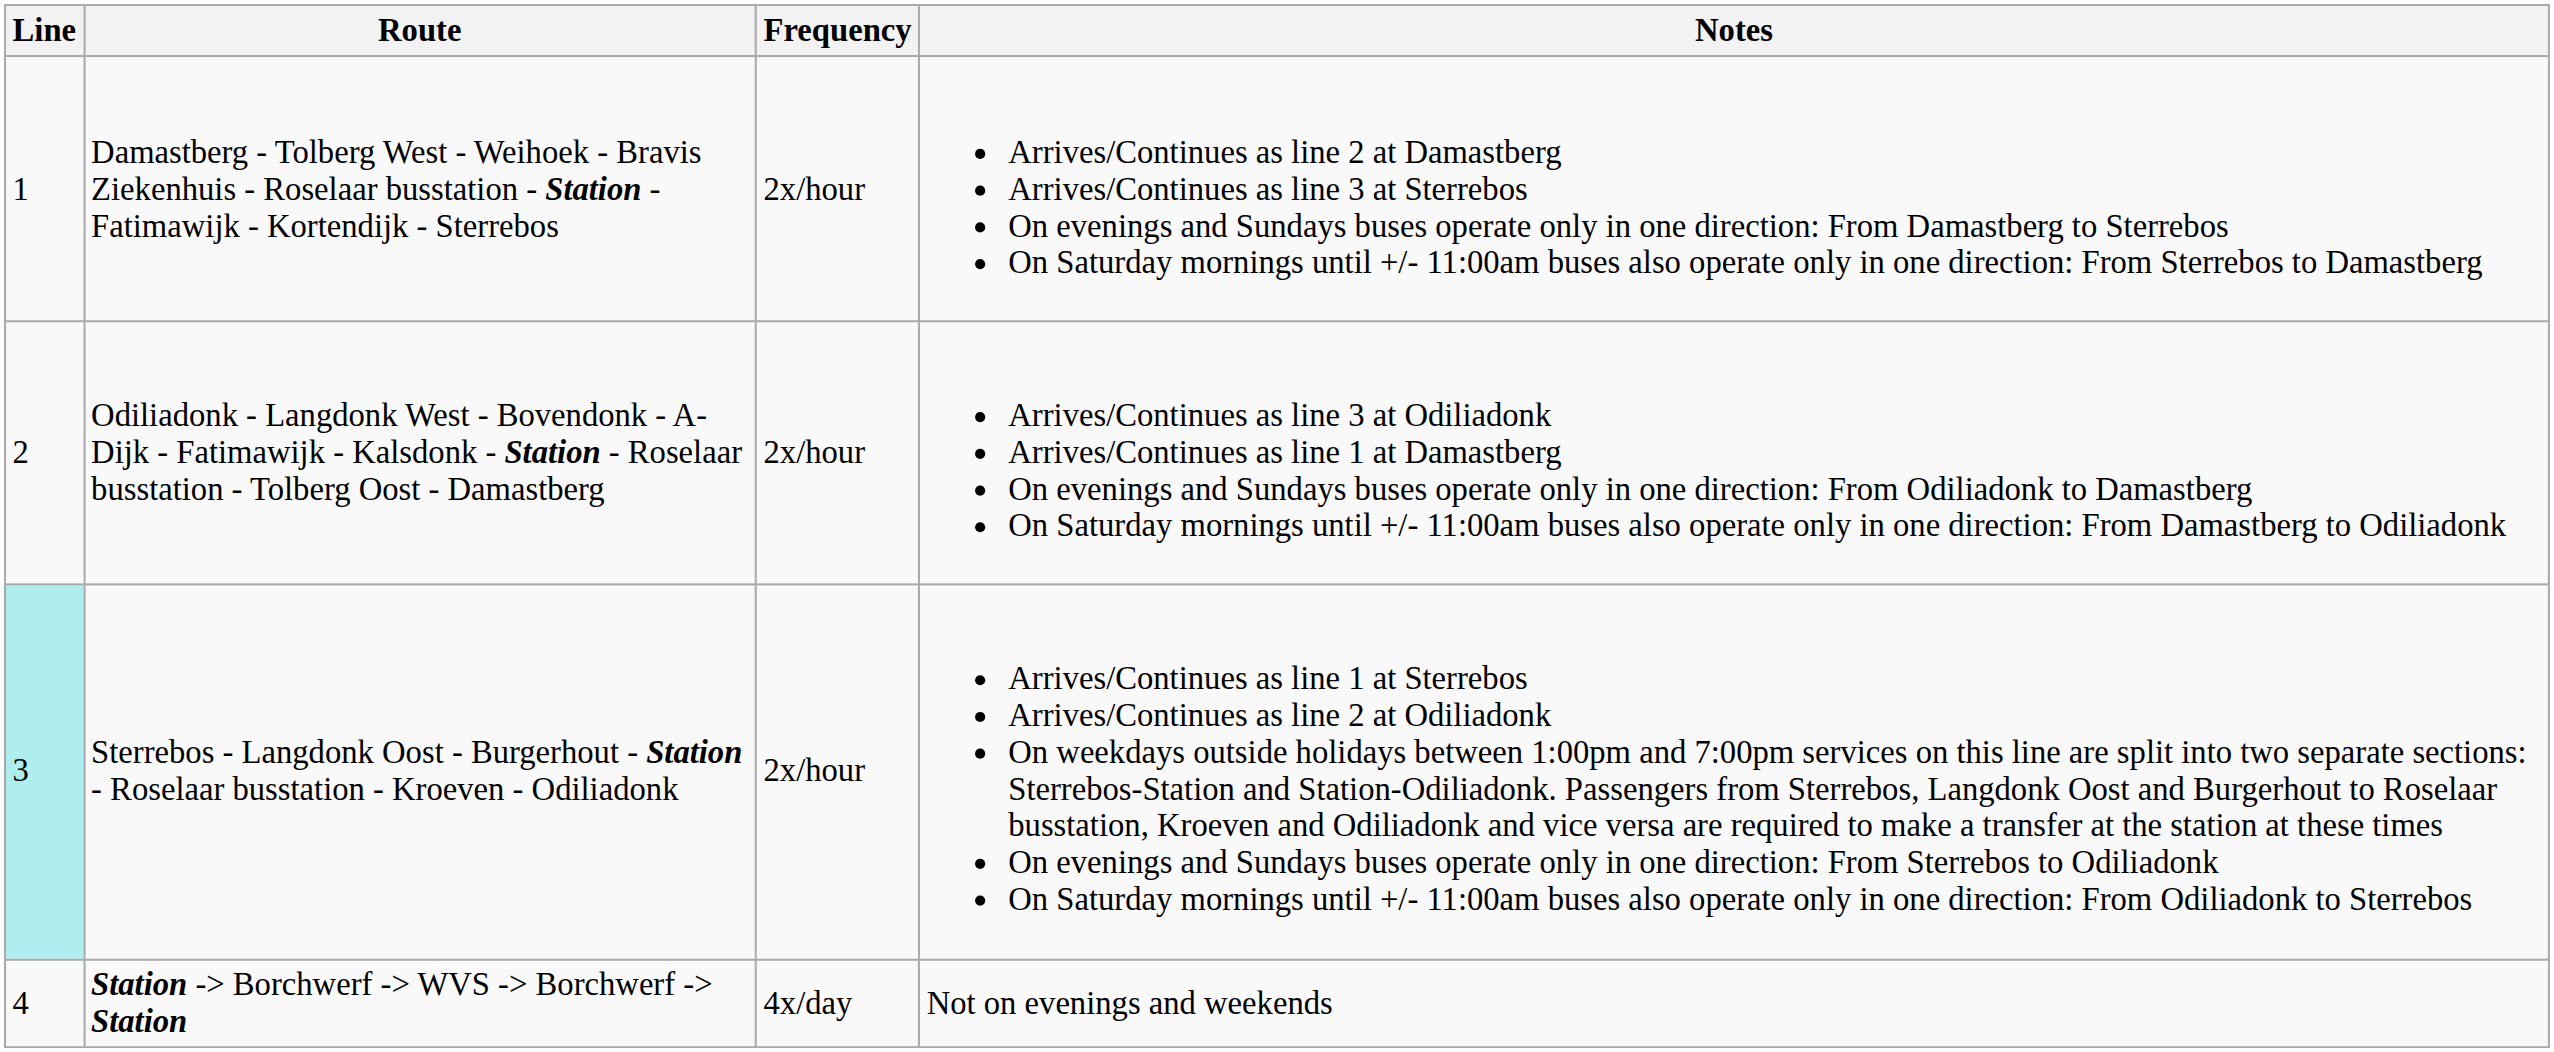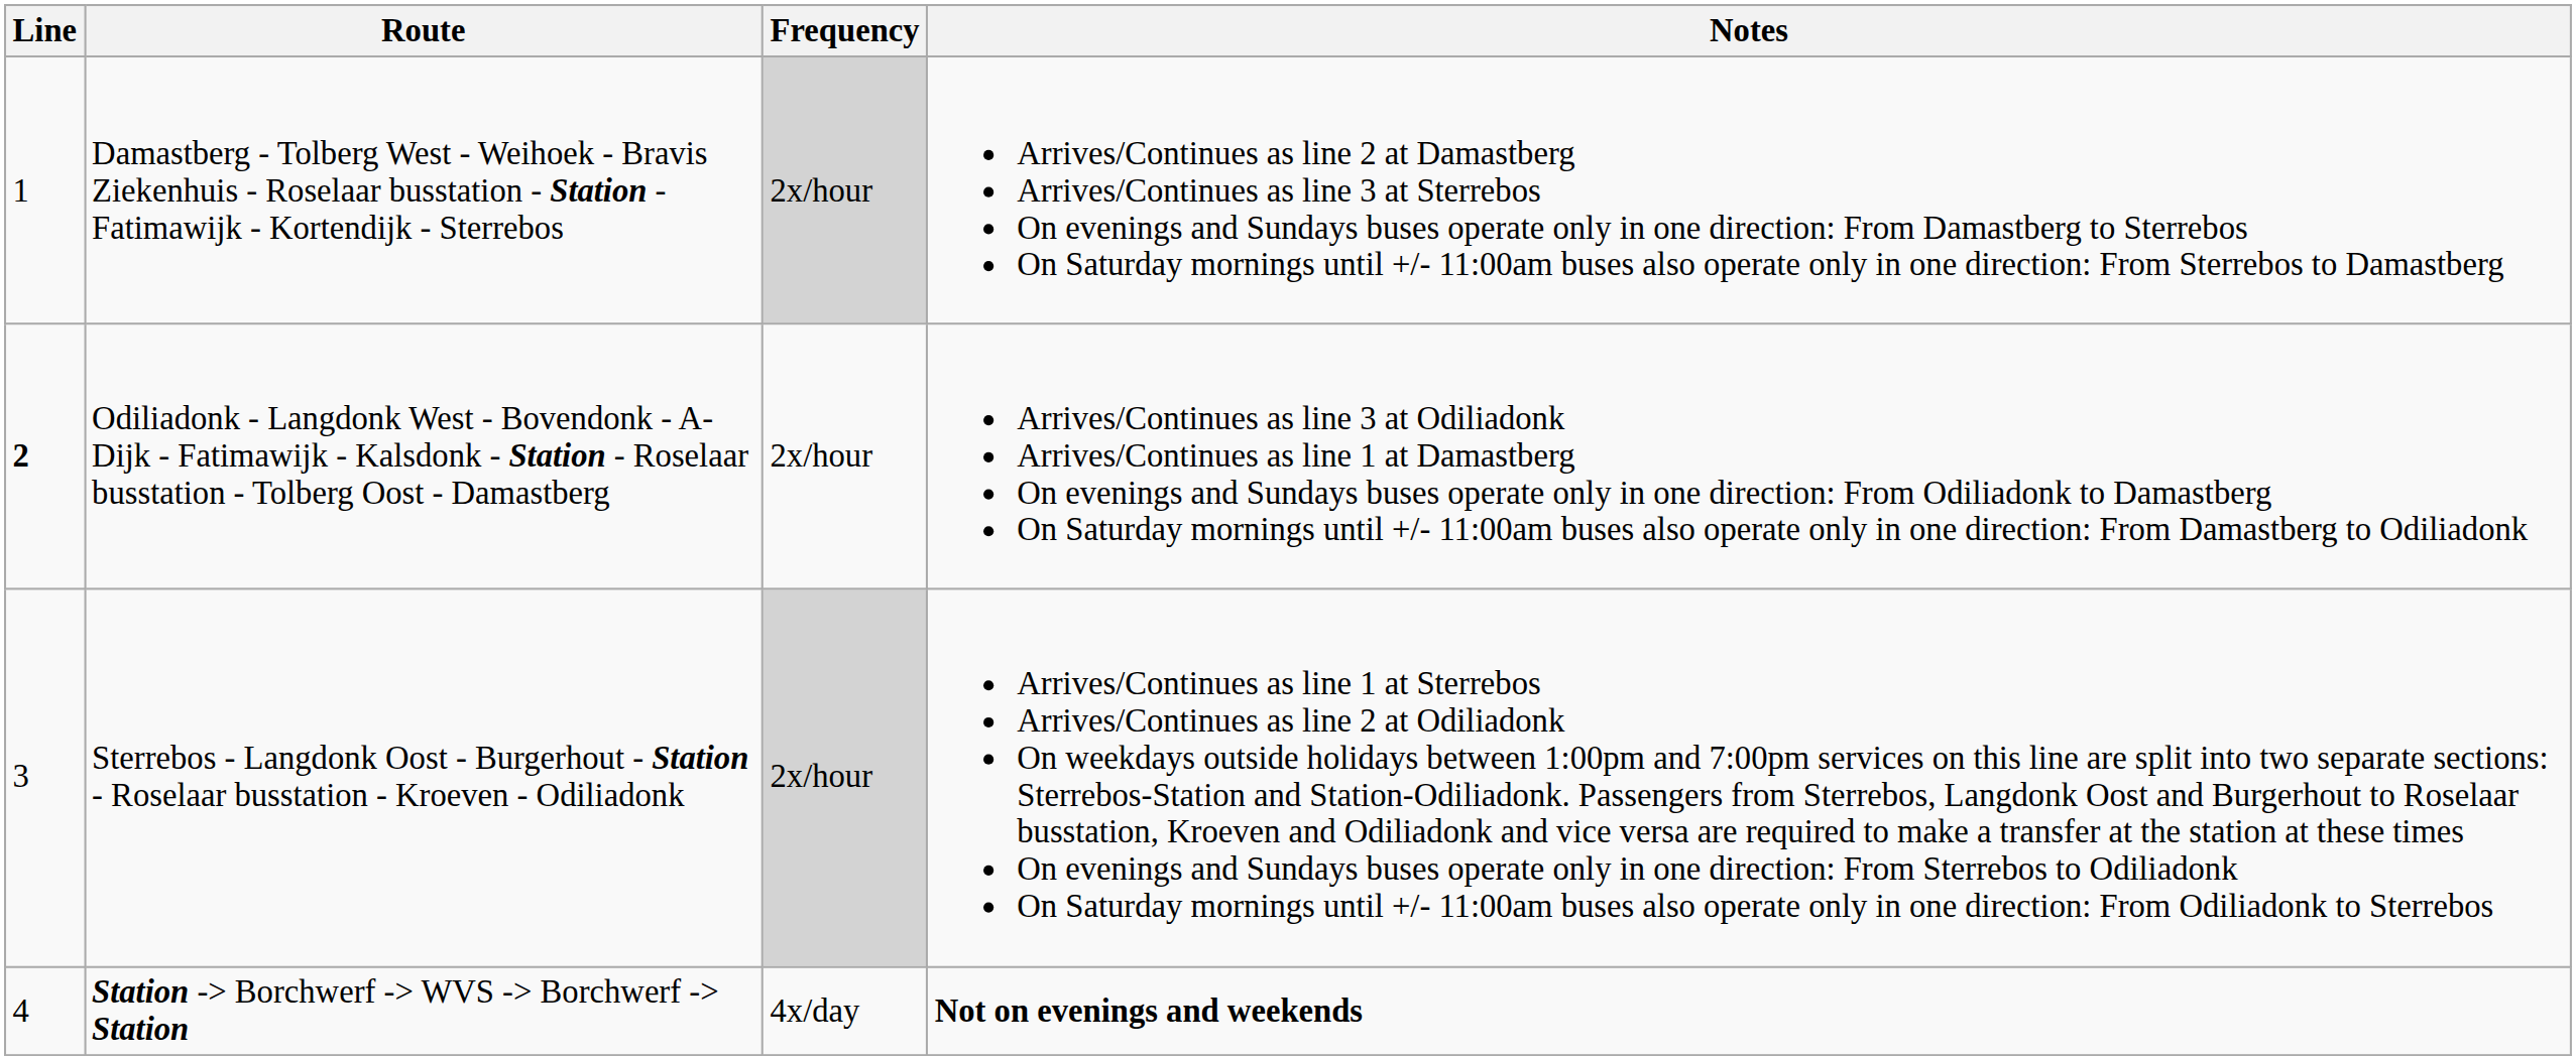row 2 | Frequency: no background -> lightgrey background
row 3 | Line: normal -> bold
row 4 | Line: paleturquoise background -> no background
row 4 | Frequency: no background -> lightgrey background
row 5 | Notes: normal -> bold
